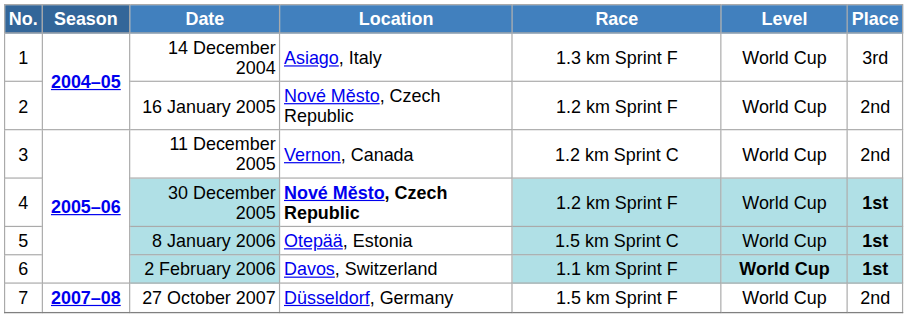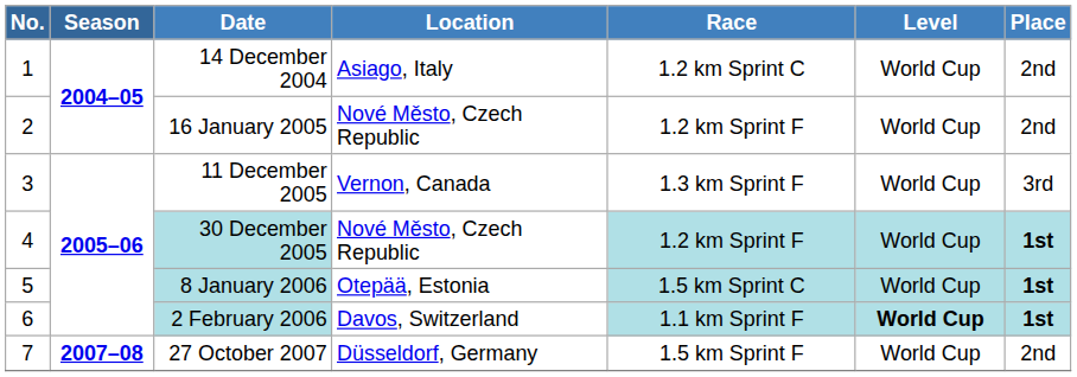14 December 2004 | Race: 1.3 km Sprint F -> 1.2 km Sprint C
14 December 2004 | Place: 3rd -> 2nd
11 December 2005 | Race: 1.2 km Sprint C -> 1.3 km Sprint F
11 December 2005 | Place: 2nd -> 3rd
30 December 2005 | Location: bold -> normal
